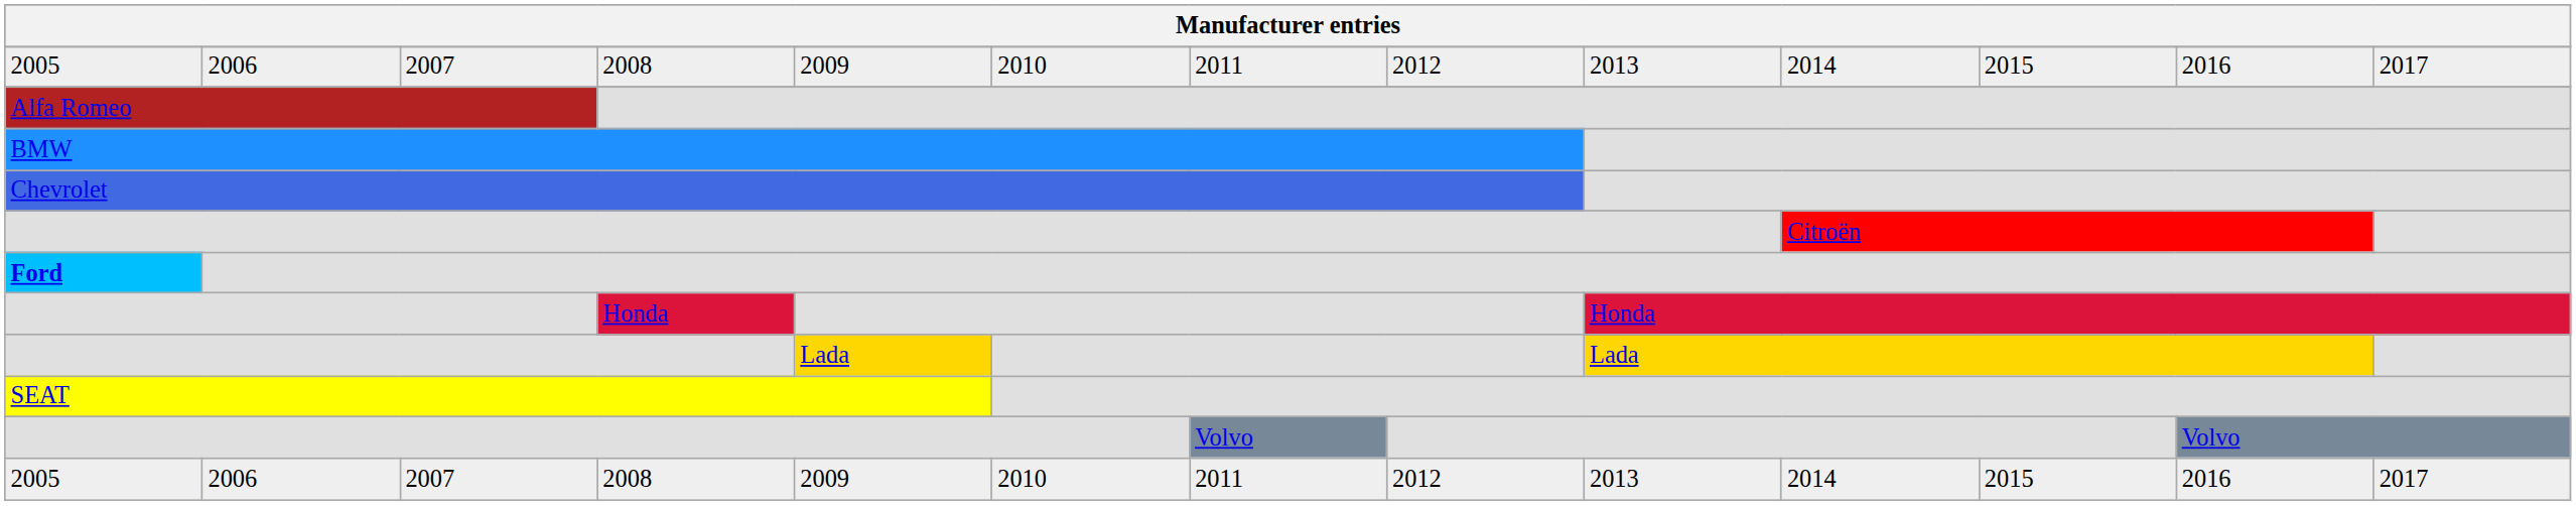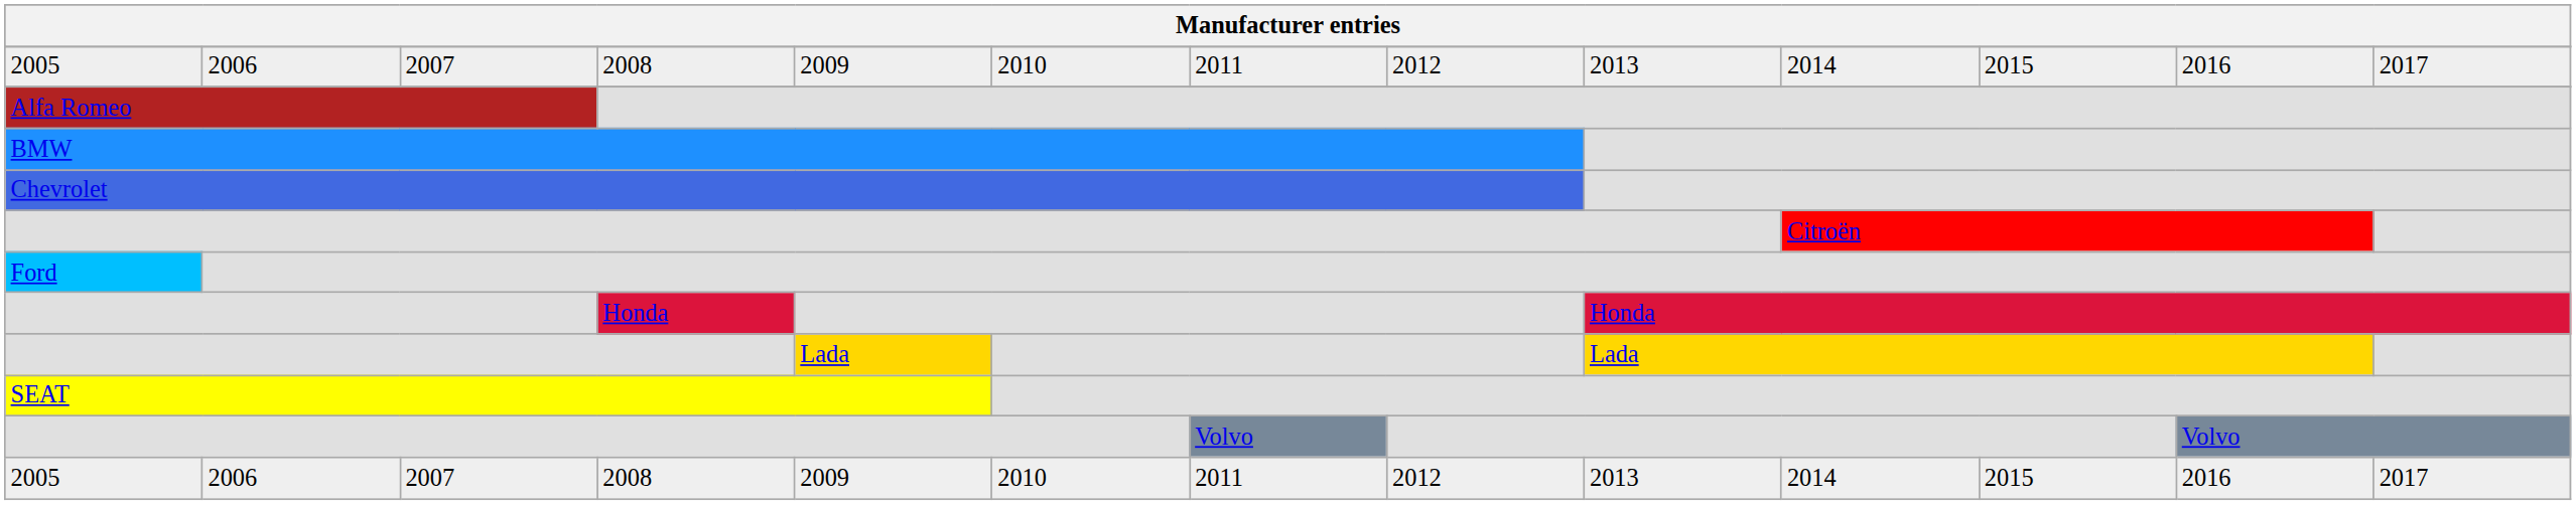Ford | column 1: bold -> normal
